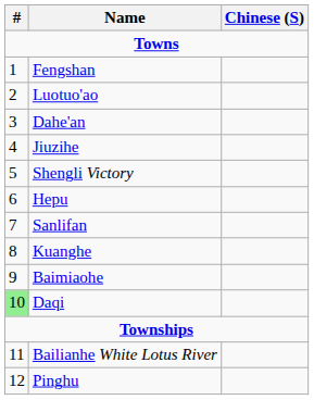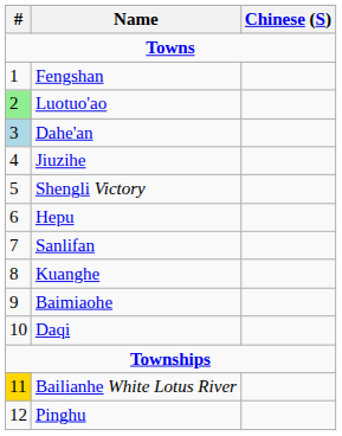Luotuo'ao | #: no background -> lightgreen background
Dahe'an | #: no background -> lightblue background
Daqi | #: lightgreen background -> no background
Bailianhe White Lotus River | #: no background -> gold background
